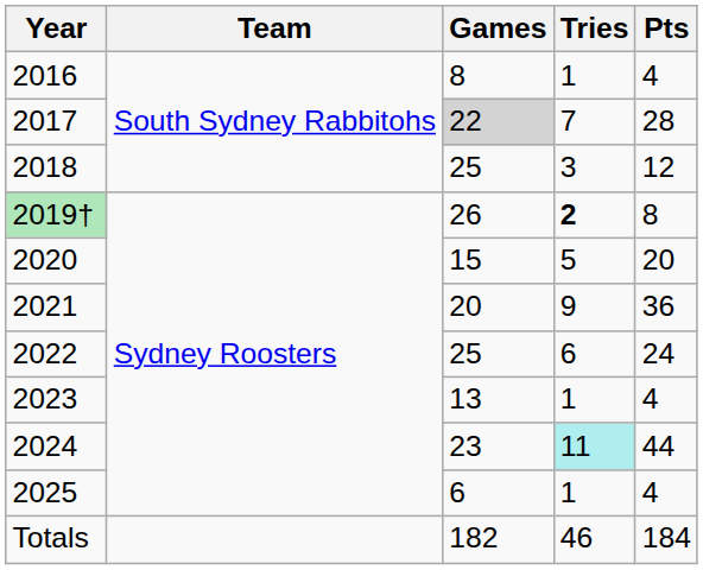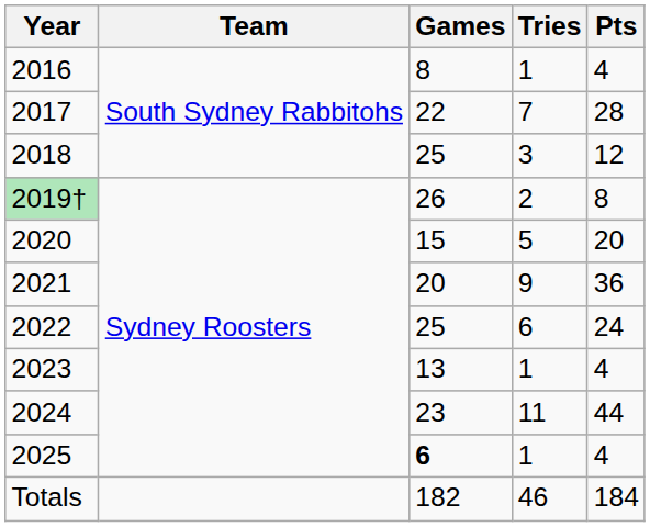2017 | Games: lightgrey background -> no background
2019† | Tries: bold -> normal
2024 | Tries: paleturquoise background -> no background
2025 | Games: normal -> bold
